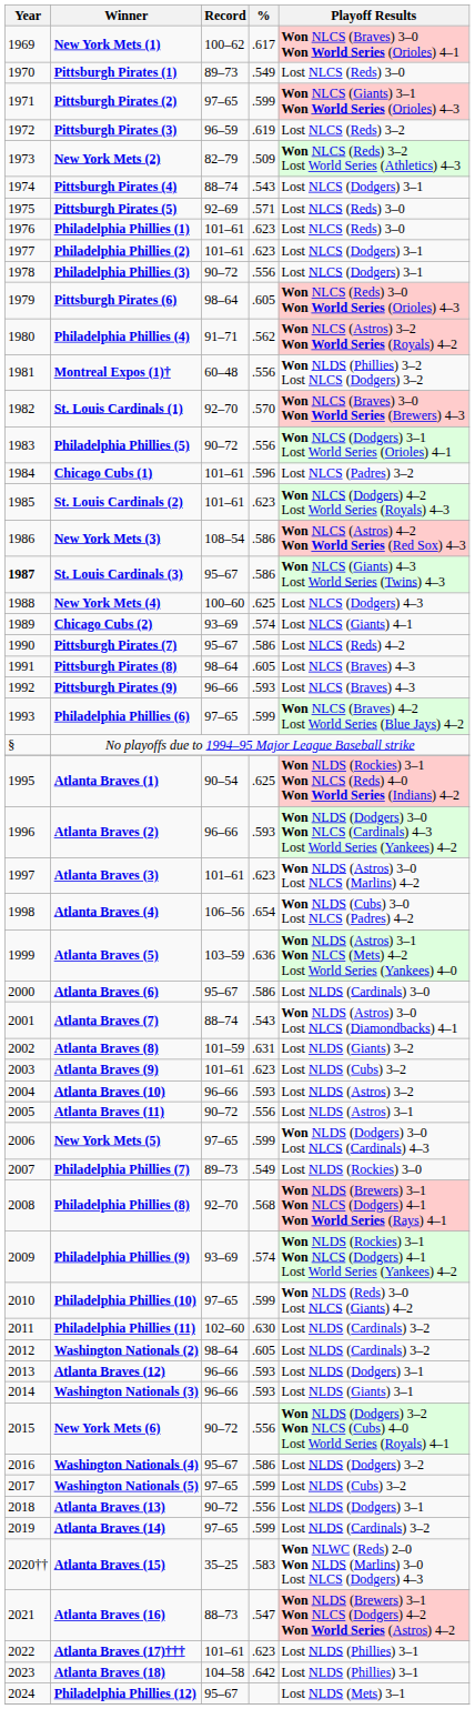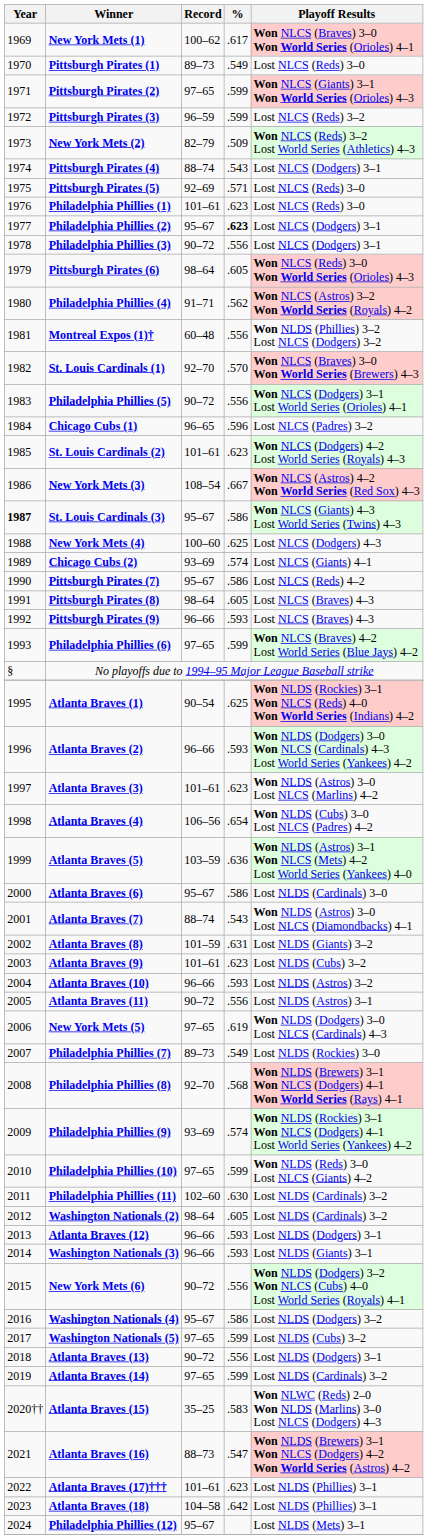Pittsburgh Pirates (3) | %: .619 -> .599
Philadelphia Phillies (2) | Record: 101–61 -> 95–67
Philadelphia Phillies (2) | %: normal -> bold
Chicago Cubs (1) | Record: 101–61 -> 96–65
New York Mets (3) | %: .586 -> .667
New York Mets (5) | %: .599 -> .619
